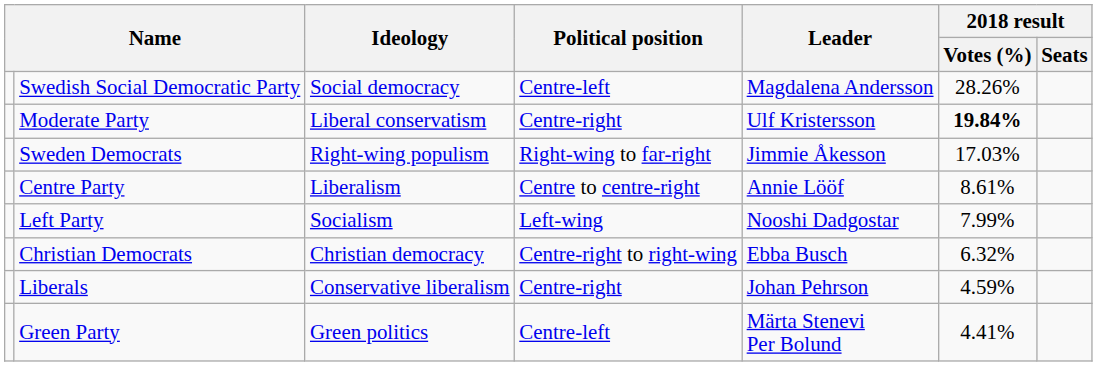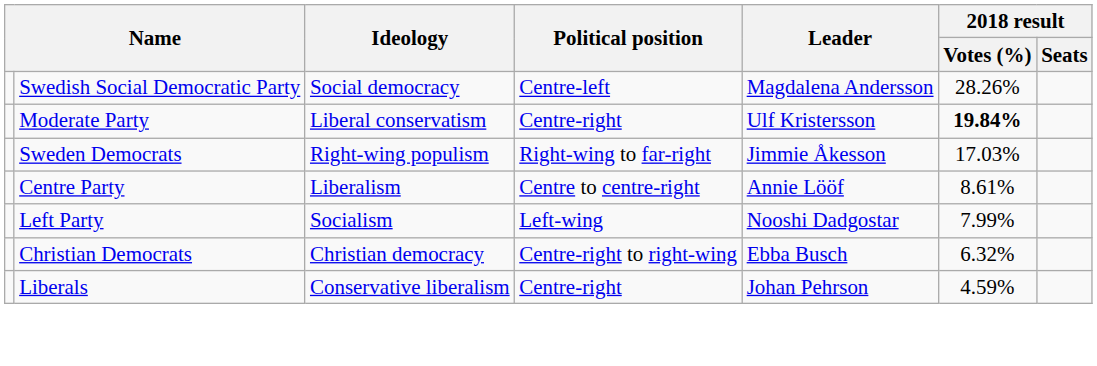- row: Green Party | Green politics | Centre-left | Märta Stenevi Per Bolund | 4.41%
